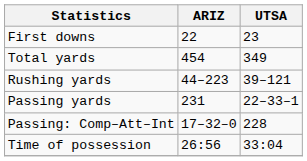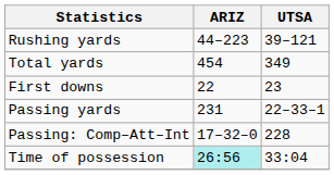rows swapped: First downs <-> Rushing yards
Time of possession | ARIZ: no background -> paleturquoise background
